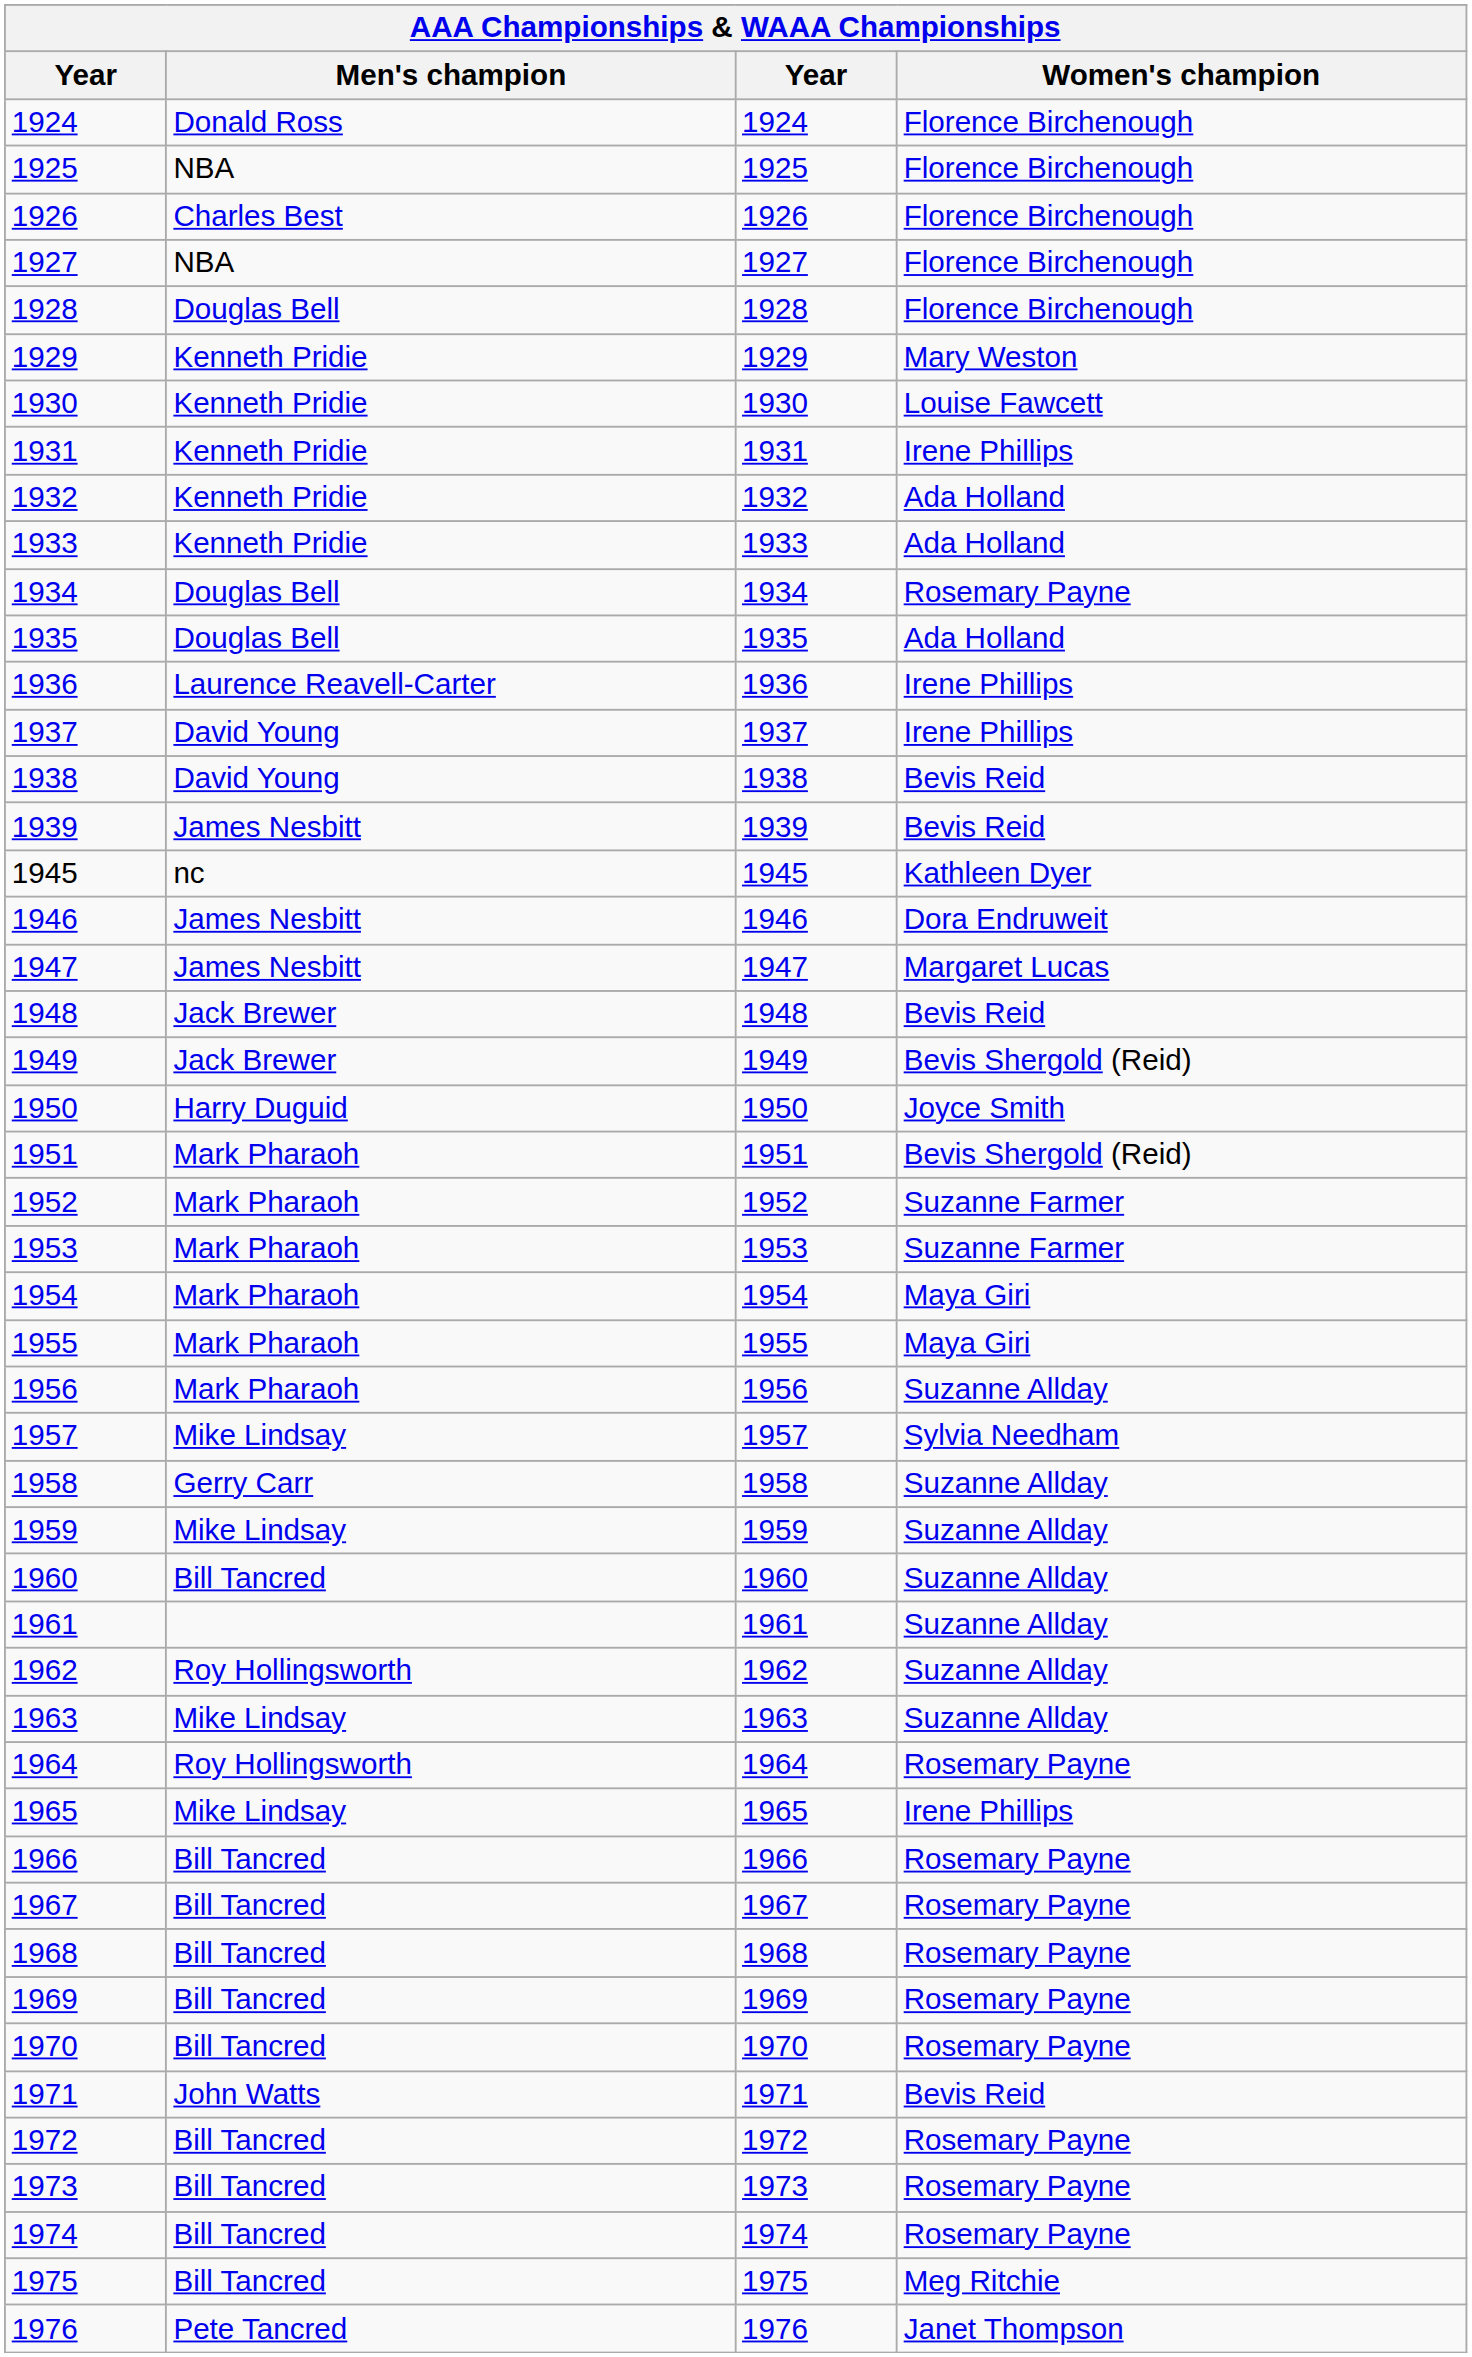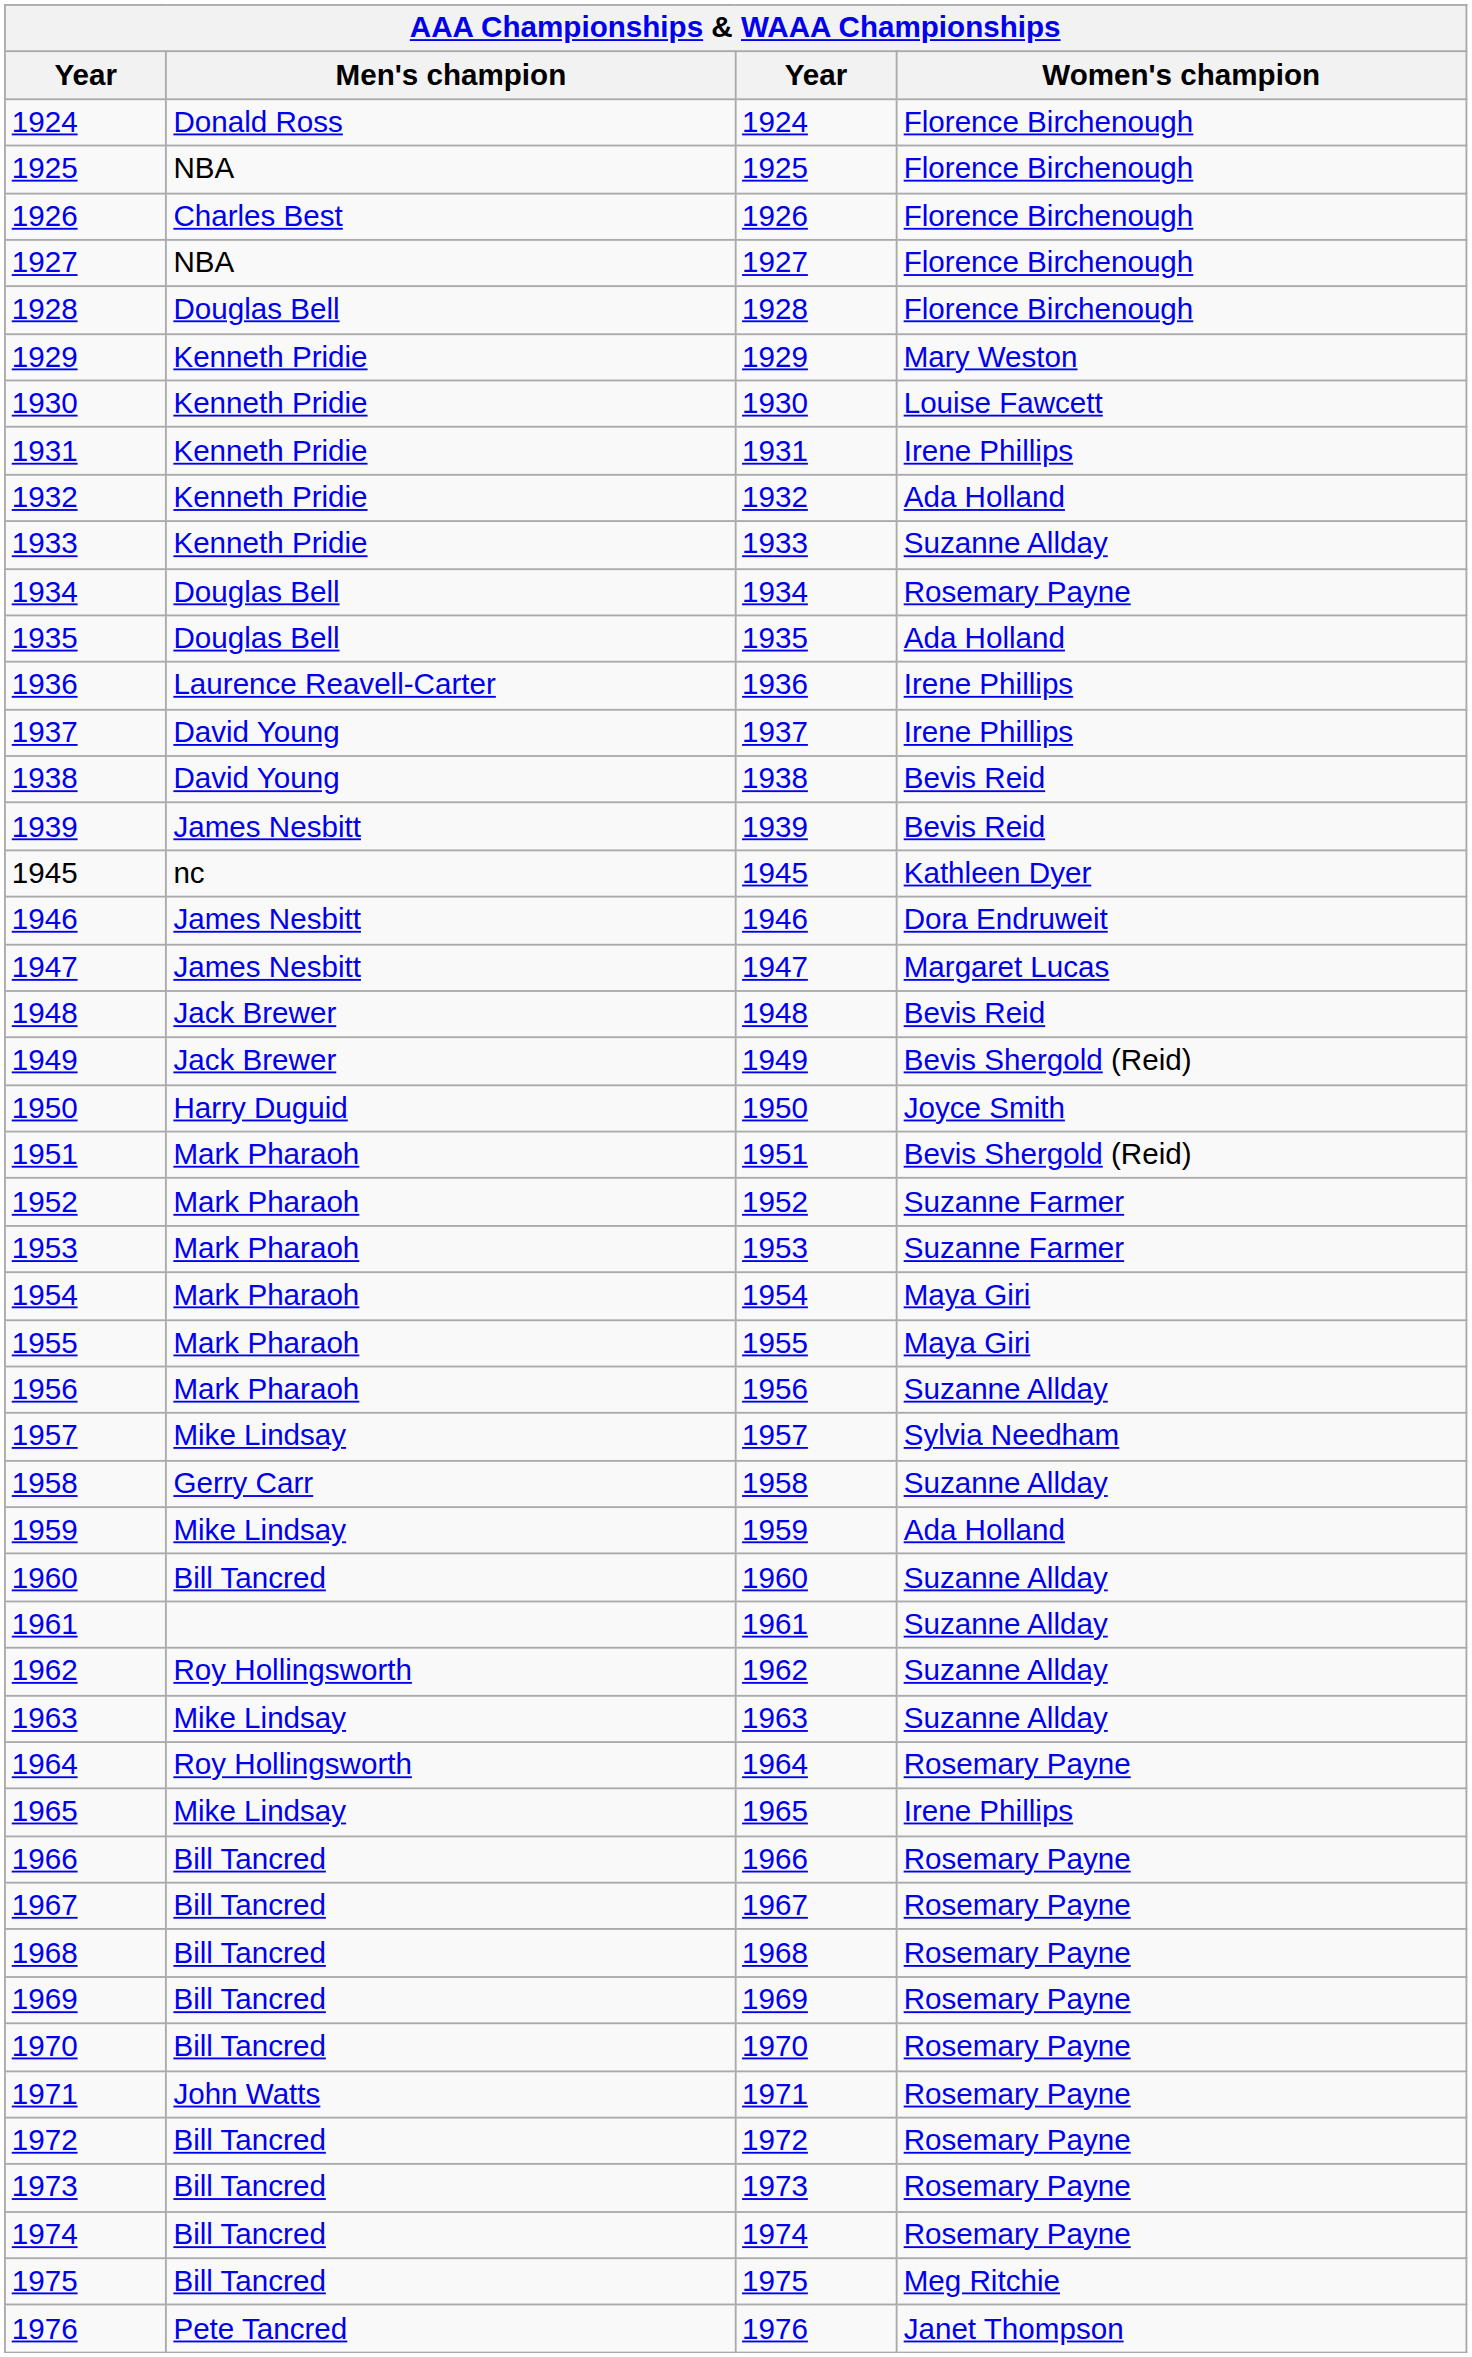row 12 | Women's champion: Ada Holland -> Suzanne Allday
row 33 | Women's champion: Suzanne Allday -> Ada Holland
row 45 | Women's champion: Bevis Reid -> Rosemary Payne
